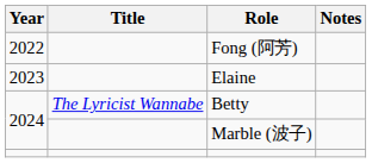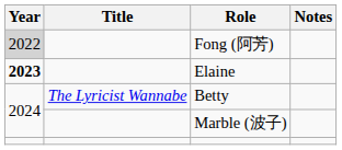Fong (阿芳) | Year: no background -> lightgrey background
Elaine | Year: normal -> bold
